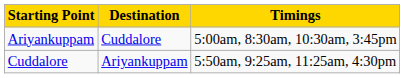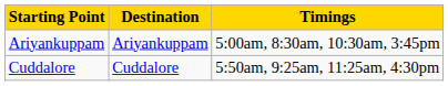row 2 | Destination: Cuddalore -> Ariyankuppam
row 3 | Destination: Ariyankuppam -> Cuddalore
